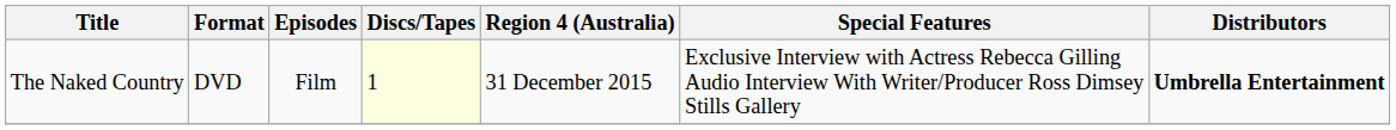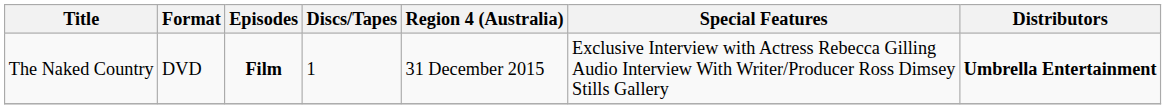The Naked Country | Episodes: normal -> bold
The Naked Country | Discs/Tapes: lightyellow background -> no background
